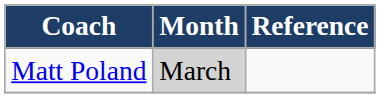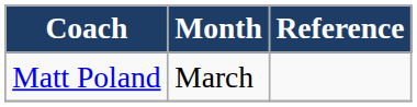Matt Poland | Month: lightgrey background -> no background
